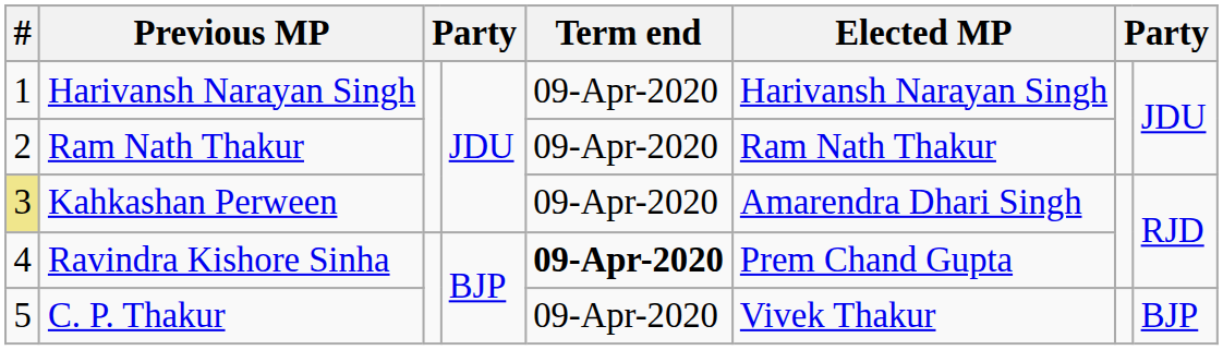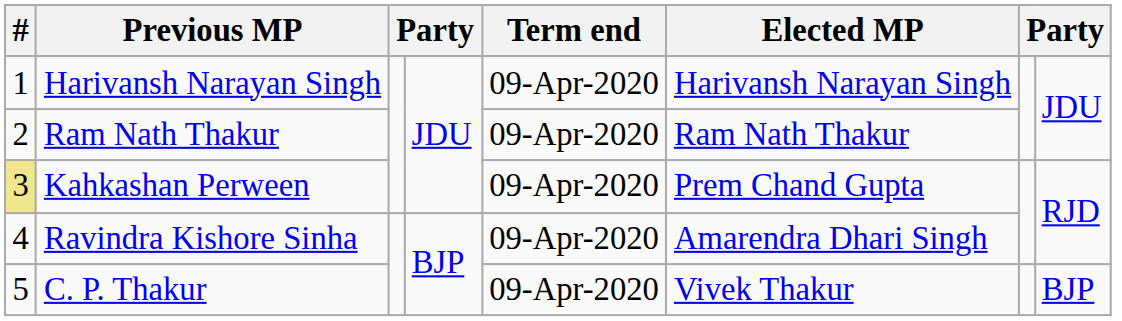Kahkashan Perween | Elected MP: Amarendra Dhari Singh -> Prem Chand Gupta
Ravindra Kishore Sinha | Term end: bold -> normal
Ravindra Kishore Sinha | Elected MP: Prem Chand Gupta -> Amarendra Dhari Singh
